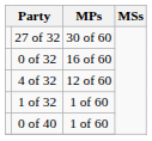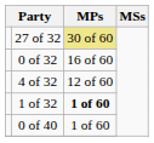27 of 32 | MPs: no background -> khaki background
1 of 32 | MPs: normal -> bold
